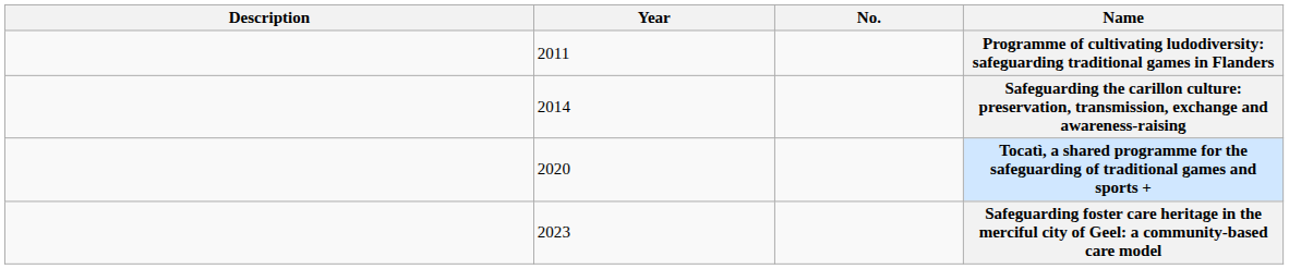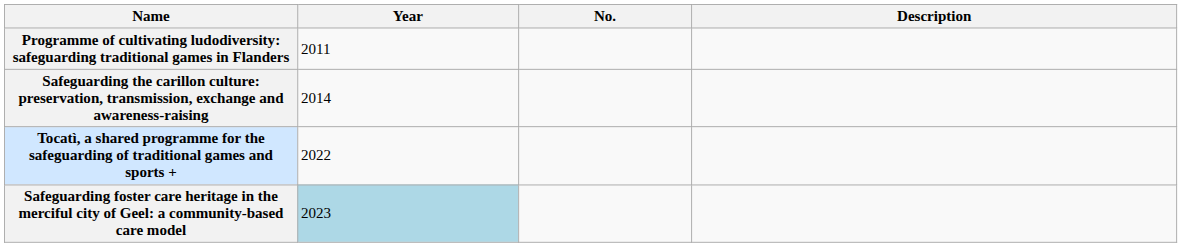columns swapped: Name <-> Description
row 4 | Year: 2020 -> 2022
row 5 | Year: no background -> lightblue background
